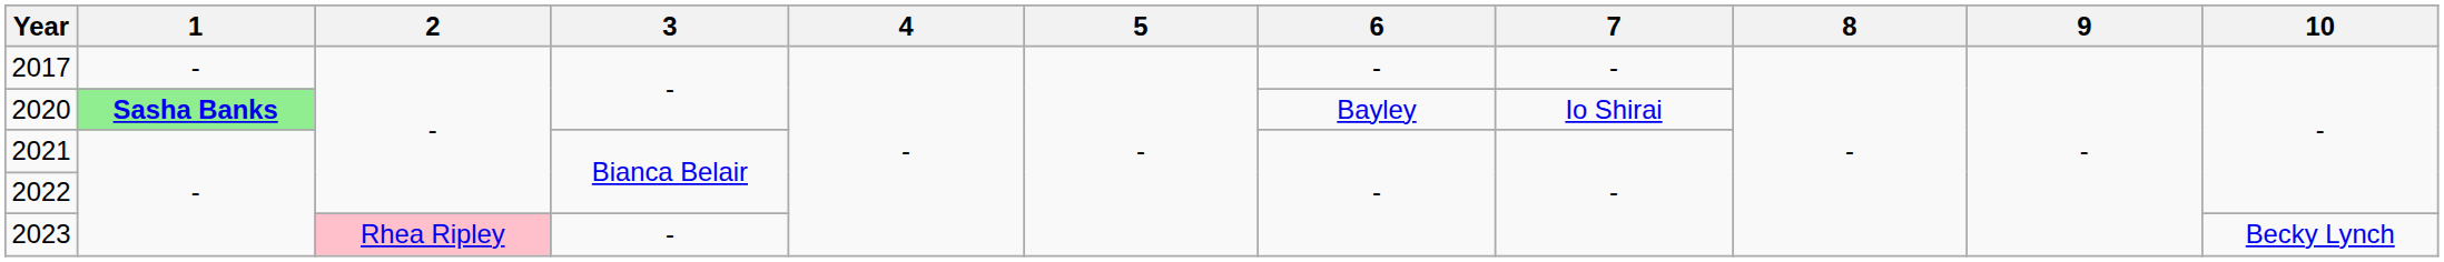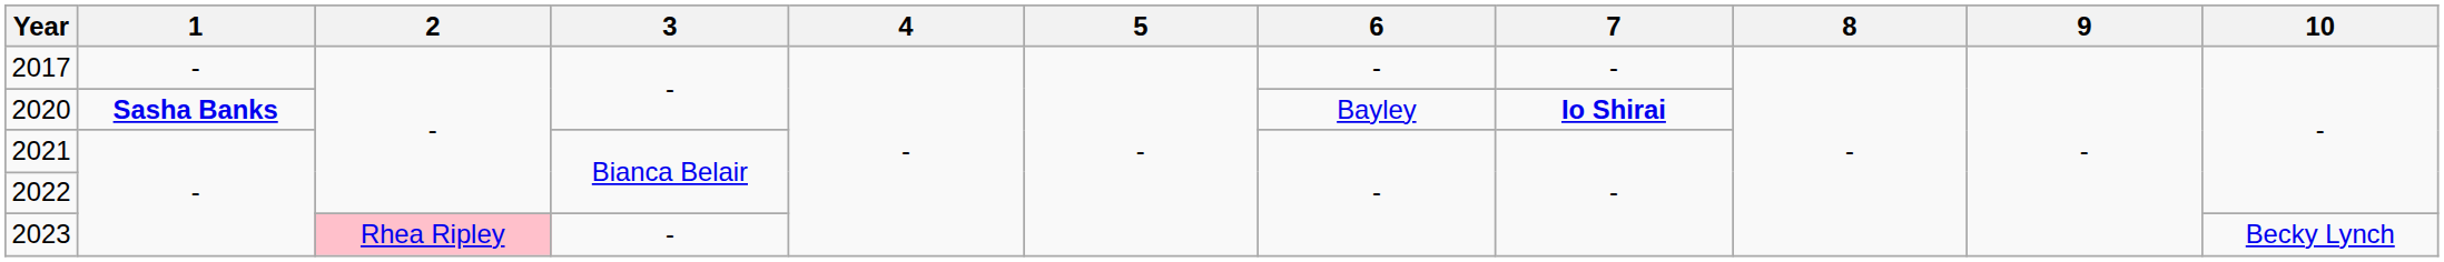2020 | 1: lightgreen background -> no background
2020 | 7: normal -> bold
